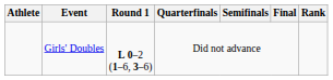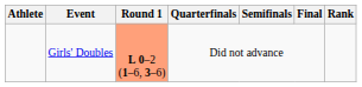Girls' Doubles | Round 1: no background -> lightsalmon background
